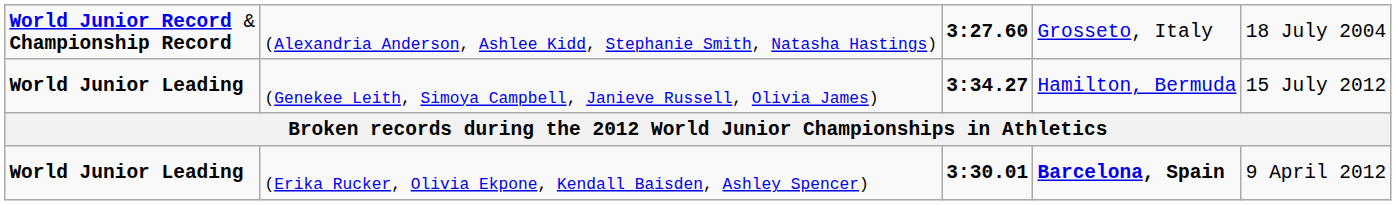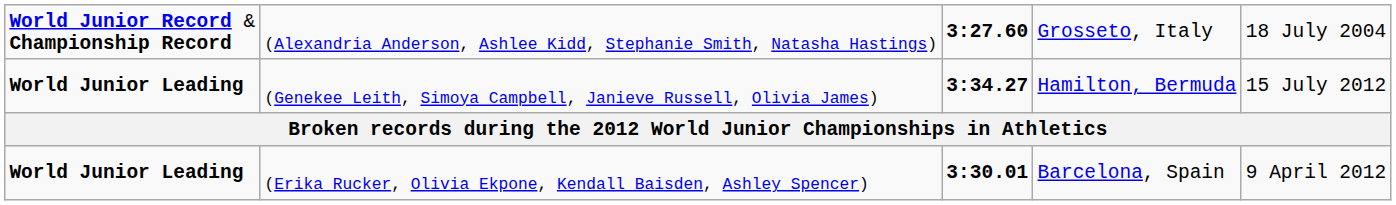row 4 | column 4: bold -> normal
